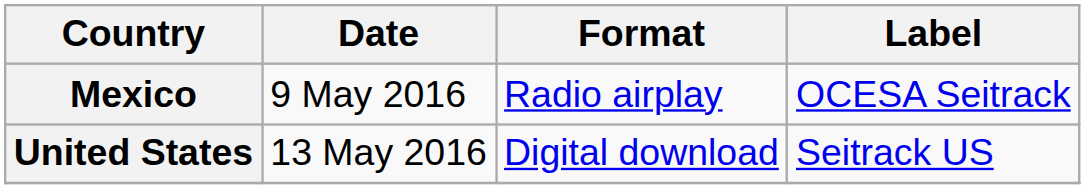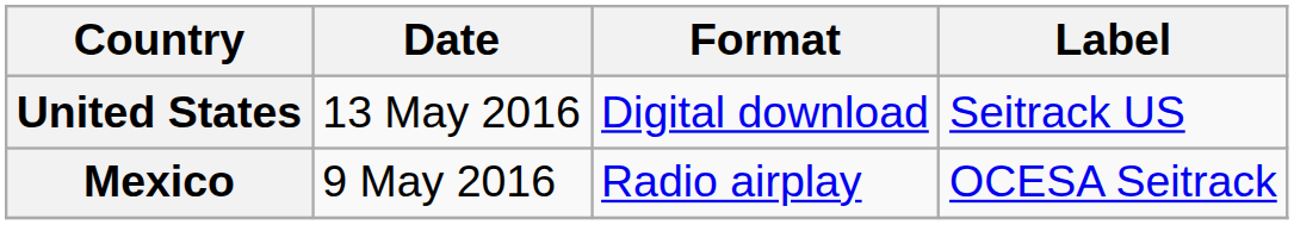rows swapped: Mexico <-> United States
